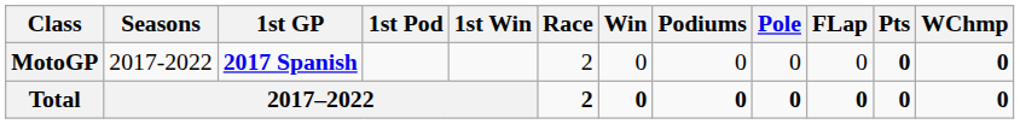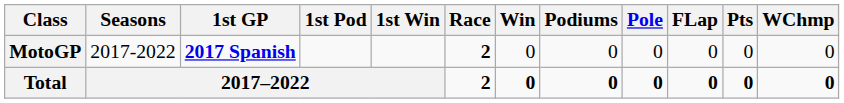MotoGP | Race: normal -> bold
MotoGP | Pts: bold -> normal
MotoGP | WChmp: bold -> normal
